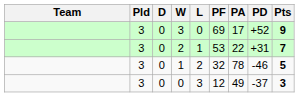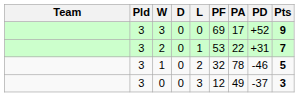columns swapped: W <-> D
